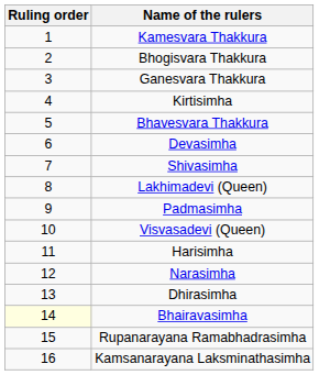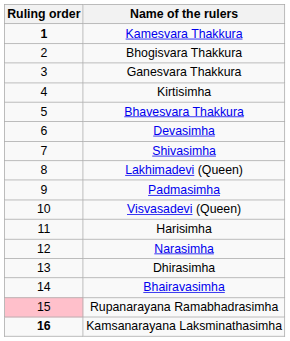Kamesvara Thakkura | Ruling order: normal -> bold
Bhairavasimha | Ruling order: lightyellow background -> no background
Rupanarayana Ramabhadrasimha | Ruling order: no background -> pink background
Kamsanarayana Laksminathasimha | Ruling order: normal -> bold
